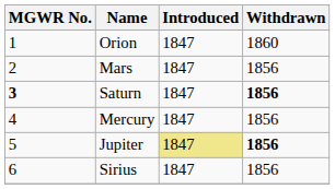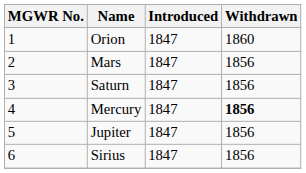Saturn | MGWR No.: bold -> normal
Saturn | Withdrawn: bold -> normal
Mercury | Withdrawn: normal -> bold
Jupiter | Introduced: khaki background -> no background
Jupiter | Withdrawn: bold -> normal
